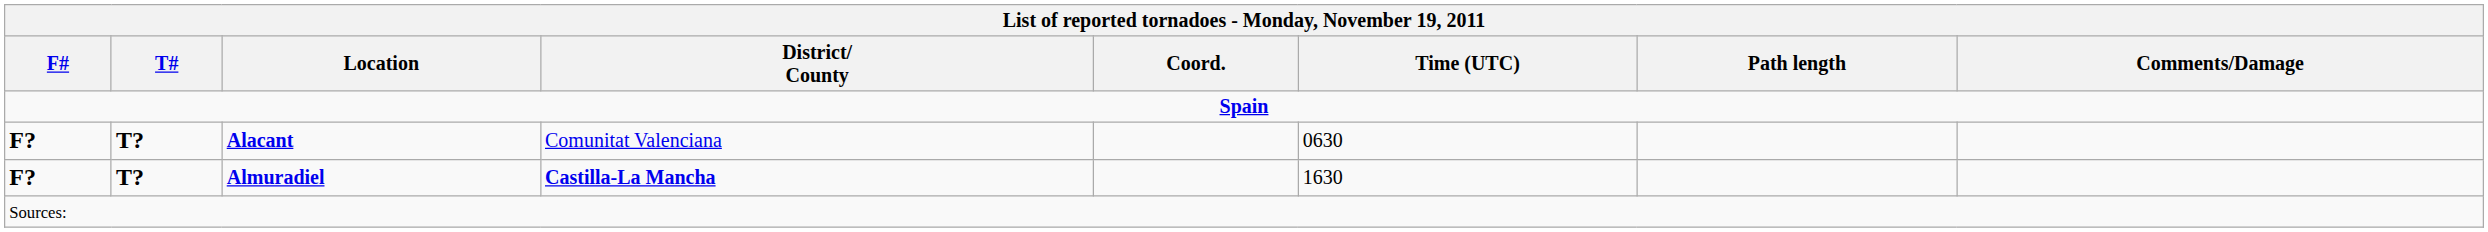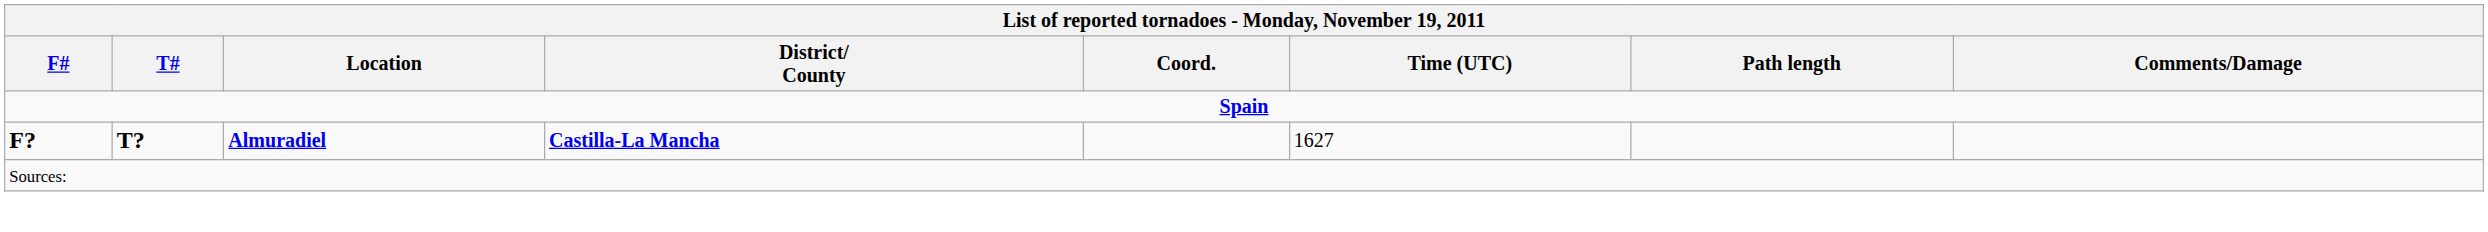- row: F? | T? | Alacant | Comunitat Valenciana | 0630
Almuradiel | Time (UTC): 1630 -> 1627
